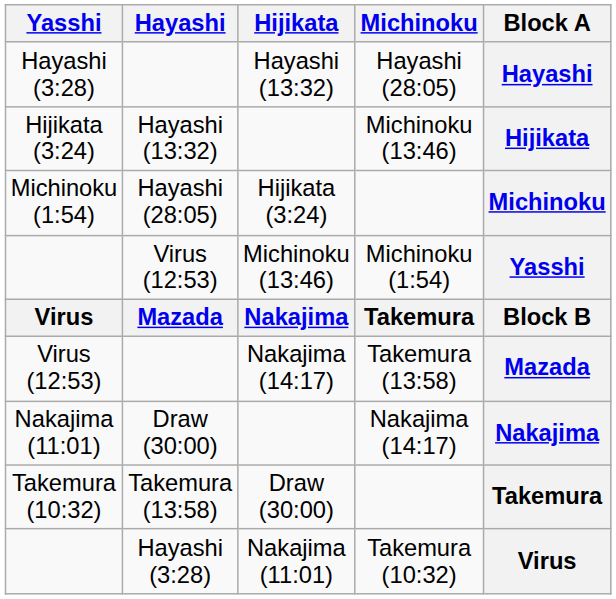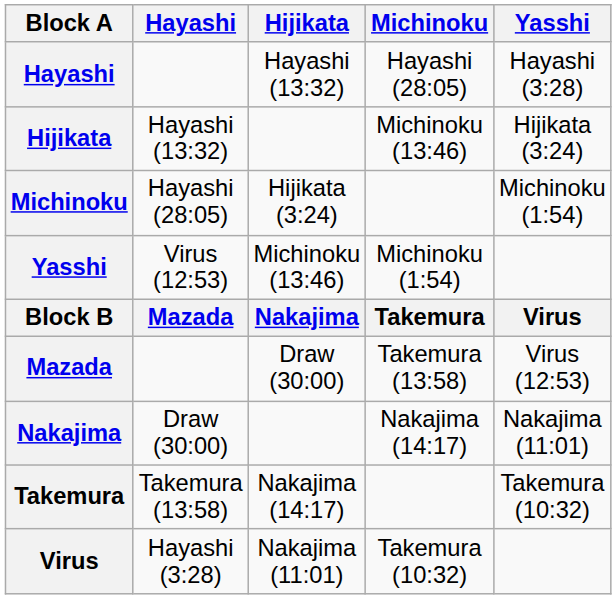columns swapped: Block A <-> Yasshi
row 7 | Hijikata: Nakajima (14:17) -> Draw (30:00)
row 9 | Hijikata: Draw (30:00) -> Nakajima (14:17)
